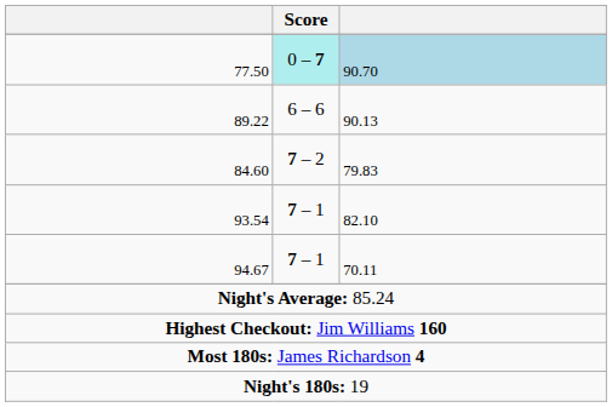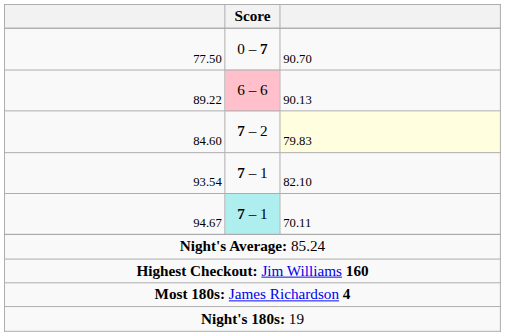77.50 | Score: paleturquoise background -> no background
77.50 | column 3: lightblue background -> no background
89.22 | Score: no background -> pink background
84.60 | column 3: no background -> lightyellow background
94.67 | Score: no background -> paleturquoise background
